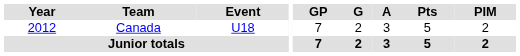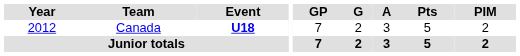Canada | Event: normal -> bold
